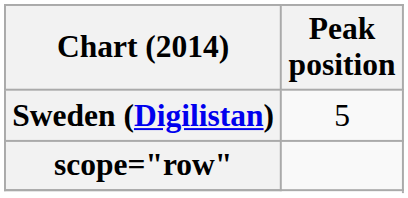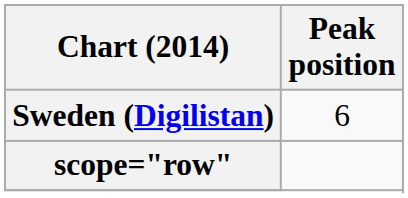Sweden (Digilistan) | Peak position: 5 -> 6
